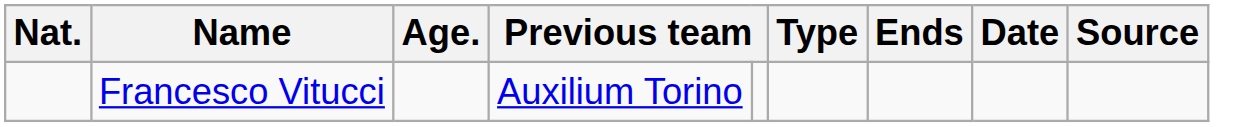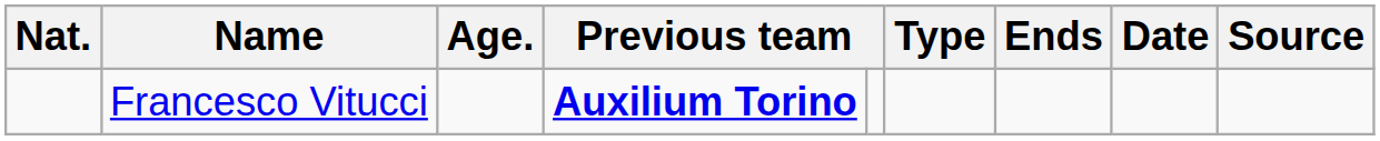Francesco Vitucci | column 4: normal -> bold
